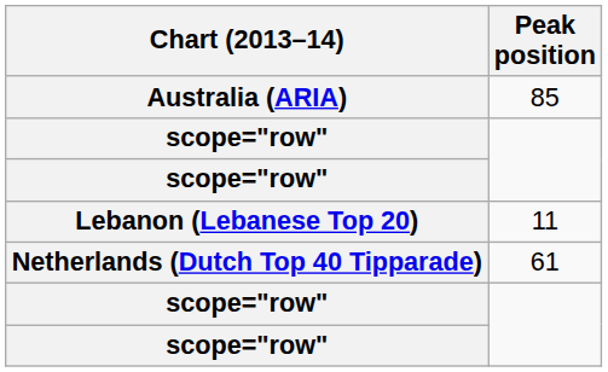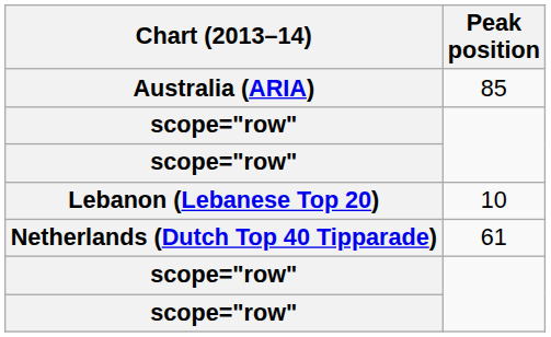Lebanon (Lebanese Top 20) | Peak position: 11 -> 10
